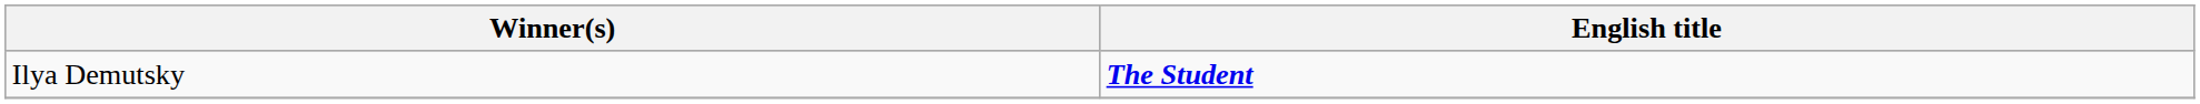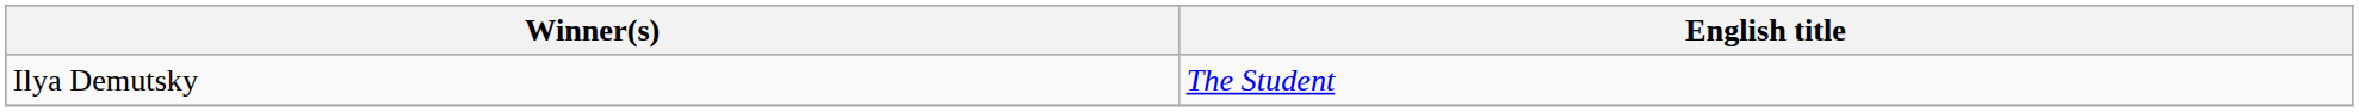Ilya Demutsky | English title: bold -> normal
